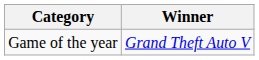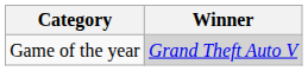Game of the year | Winner: no background -> lightgrey background
